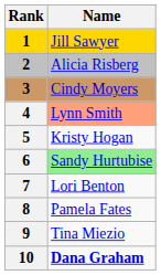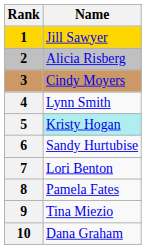Lynn Smith | Name: lightsalmon background -> no background
Kristy Hogan | Name: no background -> paleturquoise background
Sandy Hurtubise | Name: lightgreen background -> no background
Dana Graham | Name: bold -> normal
